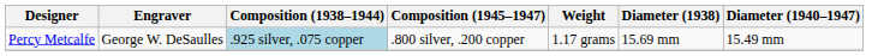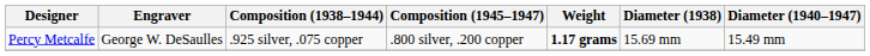Percy Metcalfe | Composition (1938–1944): lightblue background -> no background
Percy Metcalfe | Weight: normal -> bold
